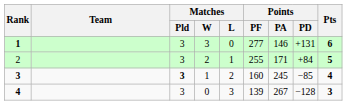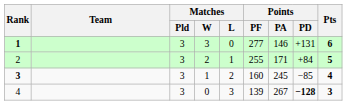row 5 | Matches / Pld: bold -> normal
row 6 | Rank: bold -> normal
row 6 | Points / PD: normal -> bold
